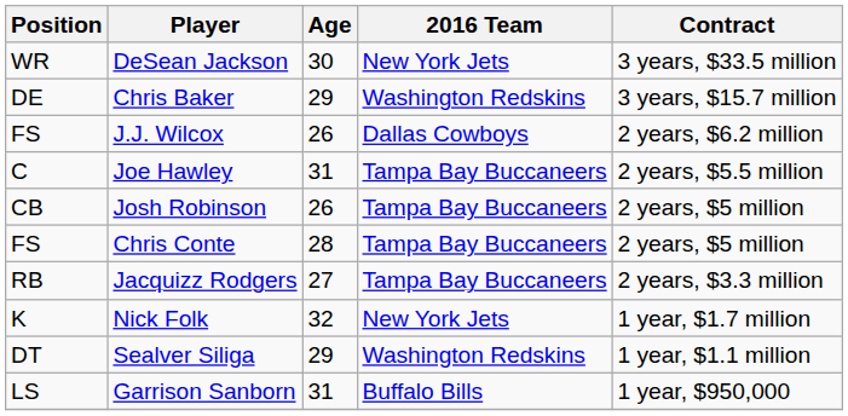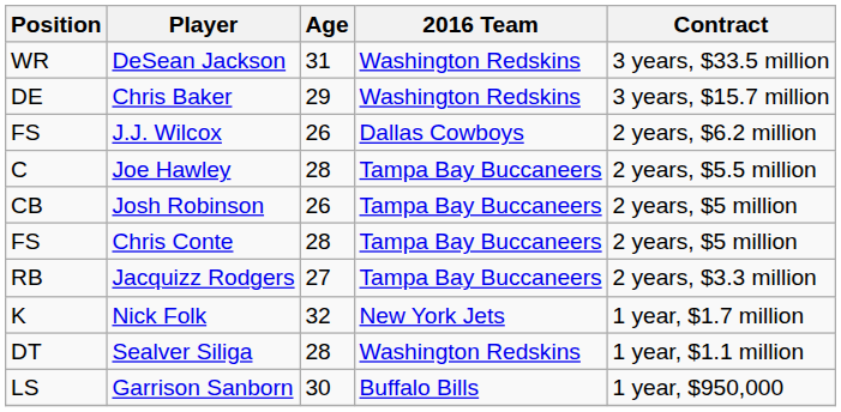DeSean Jackson | Age: 30 -> 31
DeSean Jackson | 2016 Team: New York Jets -> Washington Redskins
Joe Hawley | Age: 31 -> 28
Sealver Siliga | Age: 29 -> 28
Garrison Sanborn | Age: 31 -> 30
